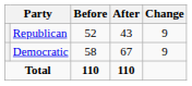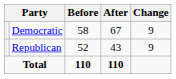rows swapped: Democratic <-> Republican
